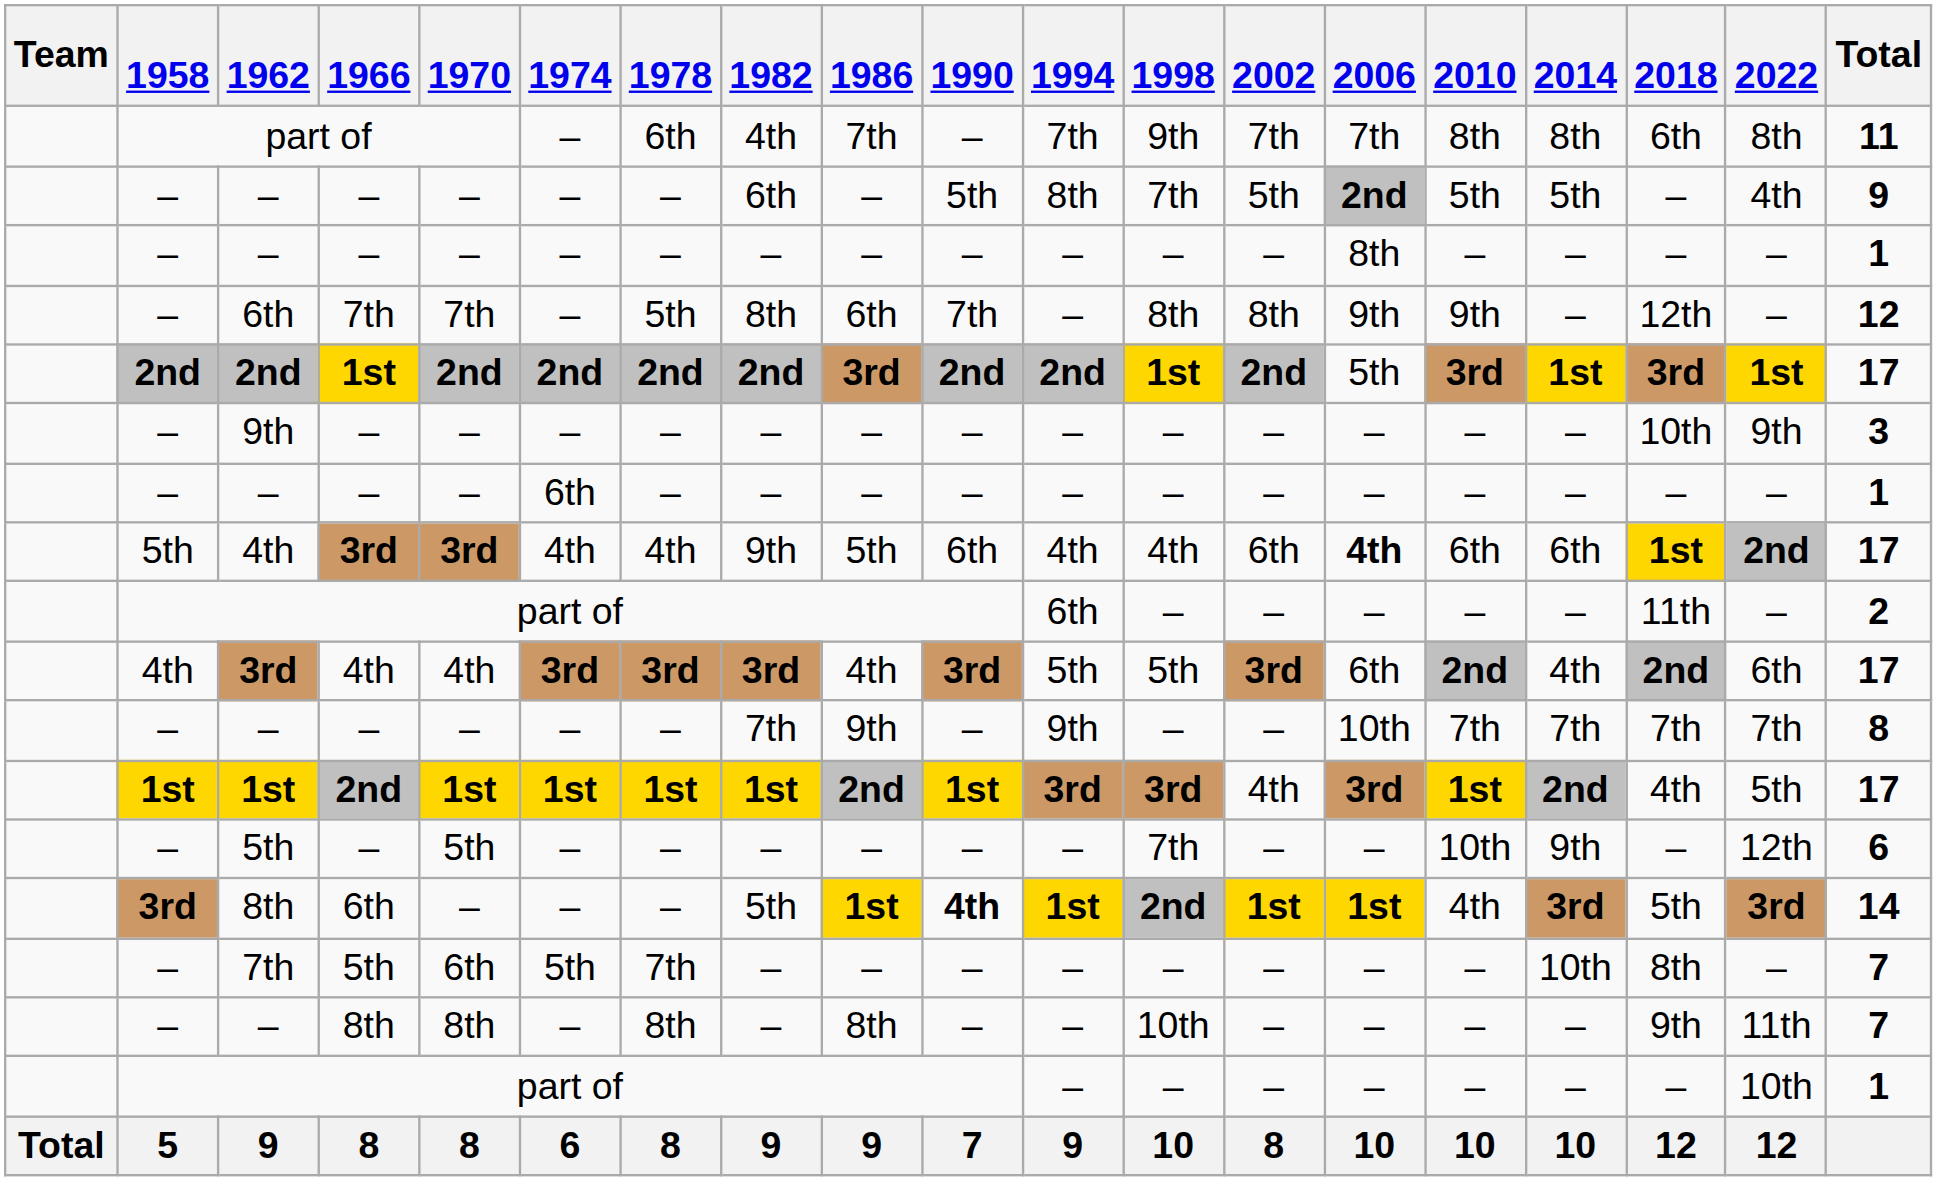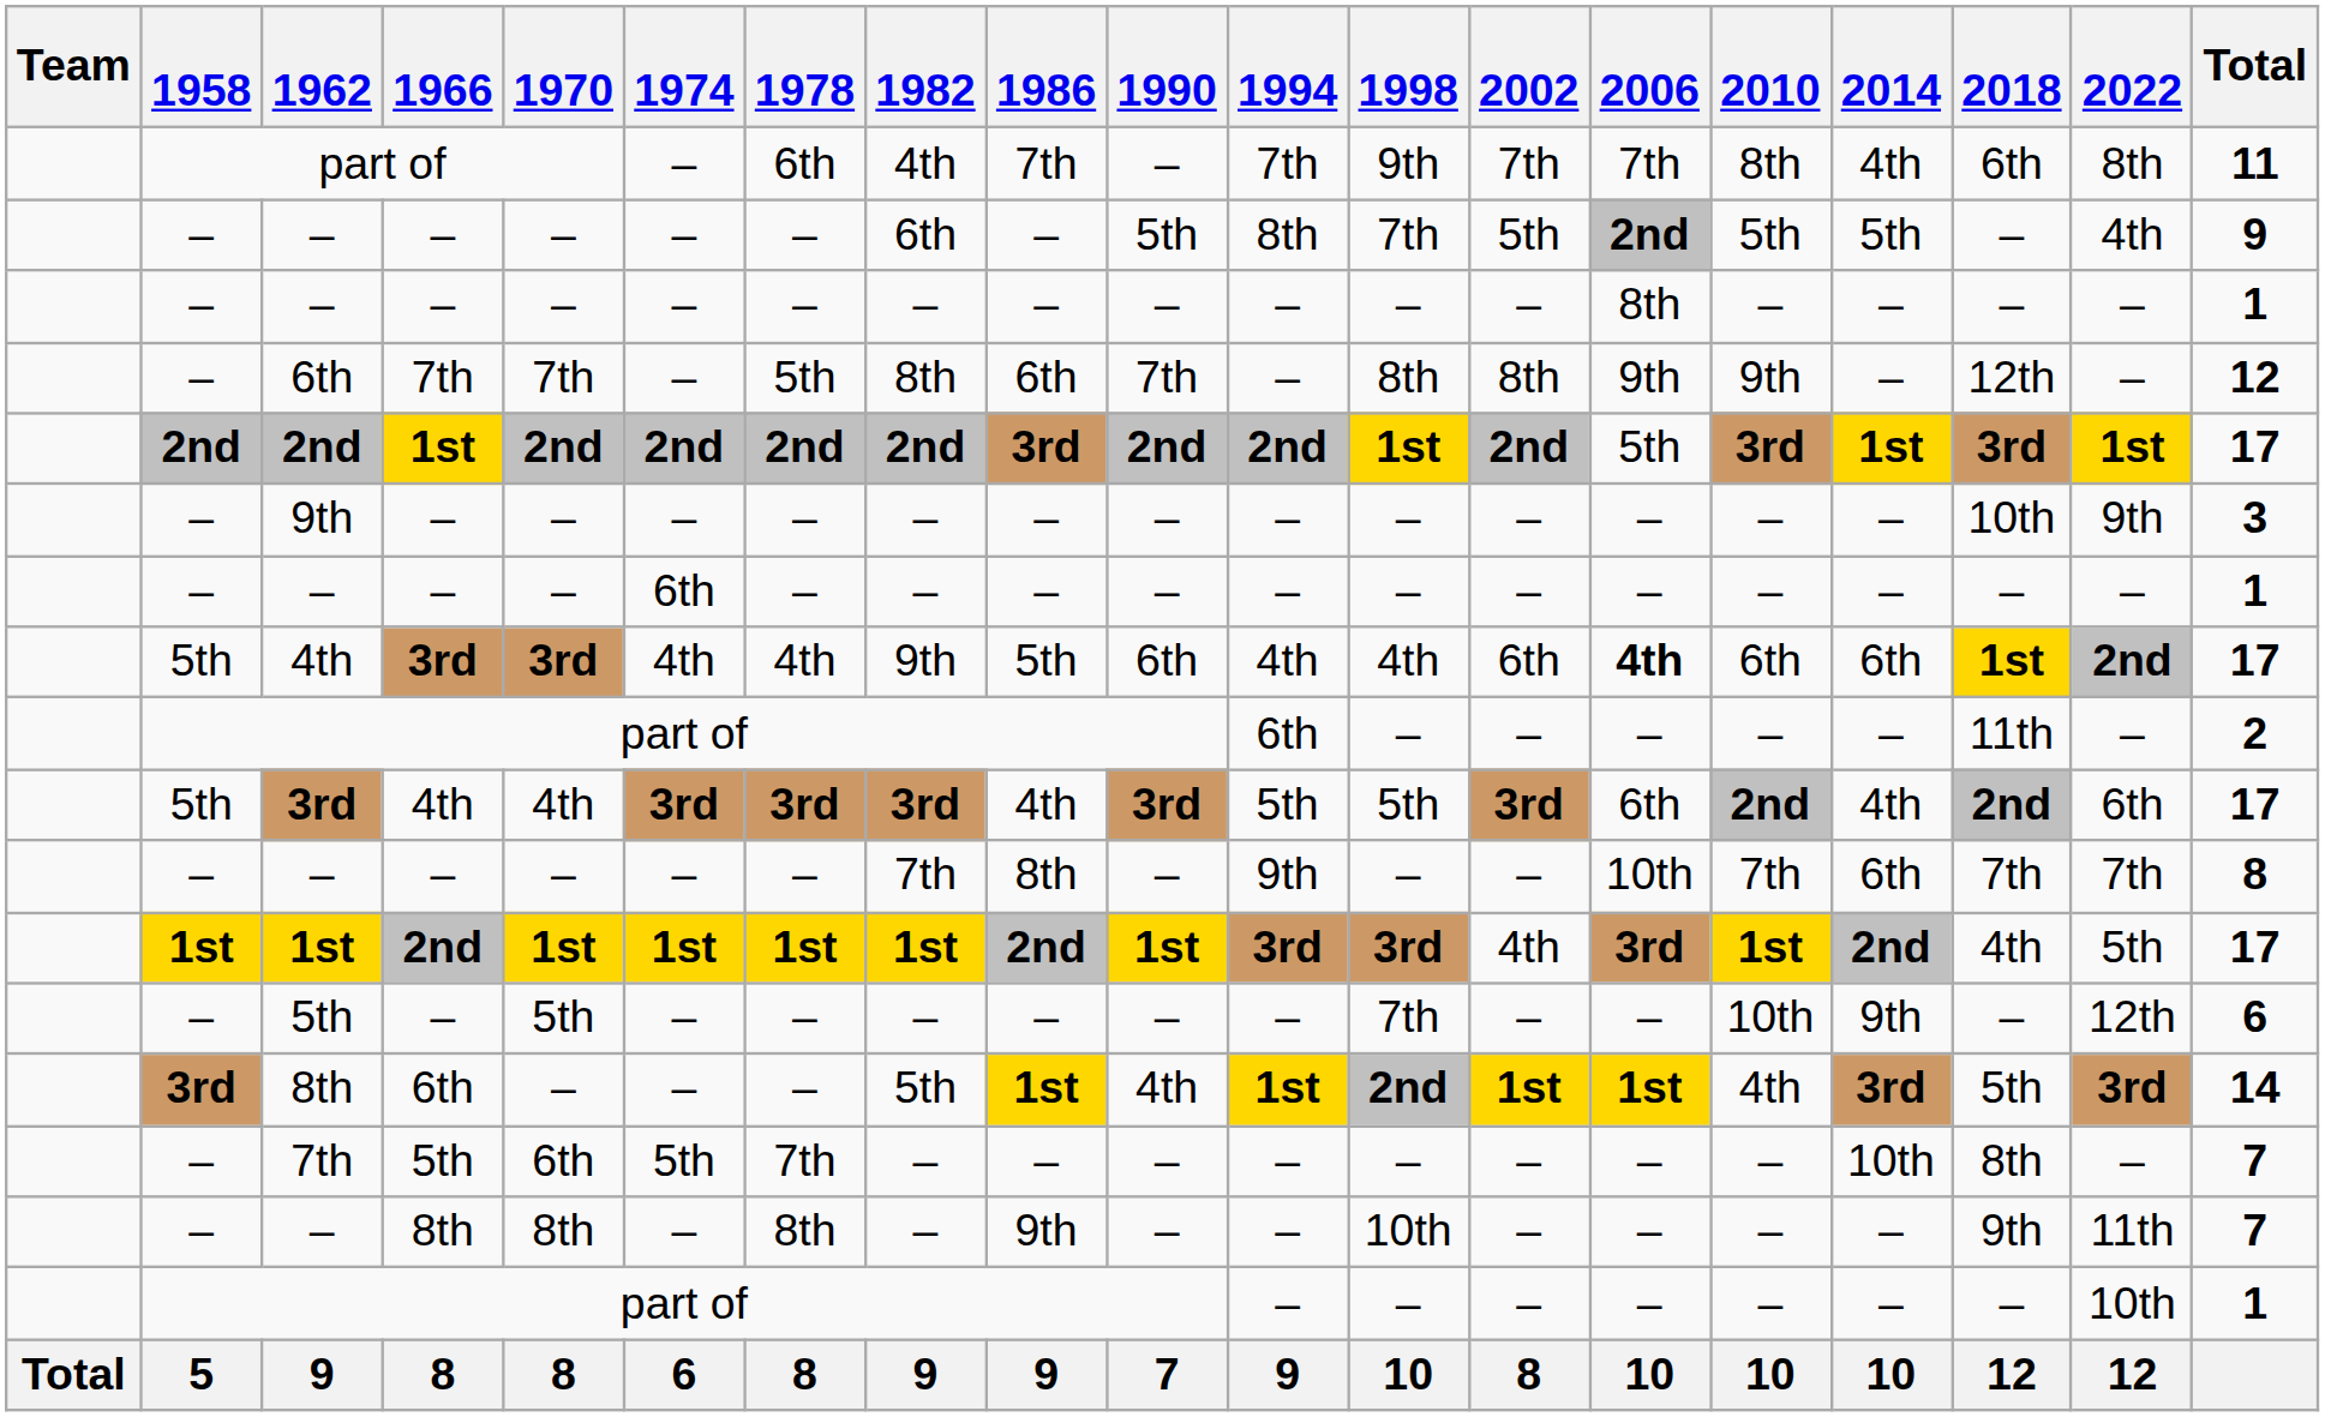row 2 | 2014: 8th -> 4th
row 11 | 1958: 4th -> 5th
row 12 | 1986: 9th -> 8th
row 12 | 2014: 7th -> 6th
row 15 | 1990: bold -> normal
row 17 | 1986: 8th -> 9th
